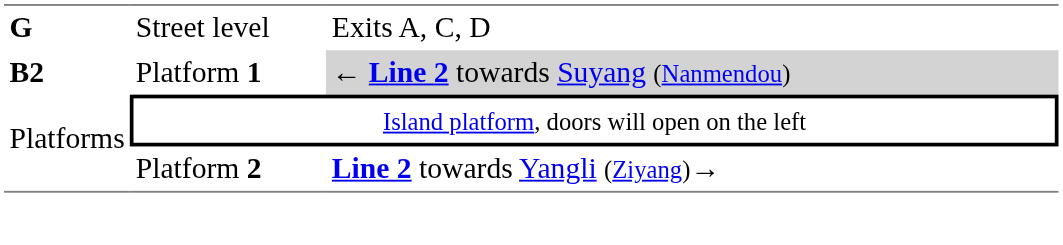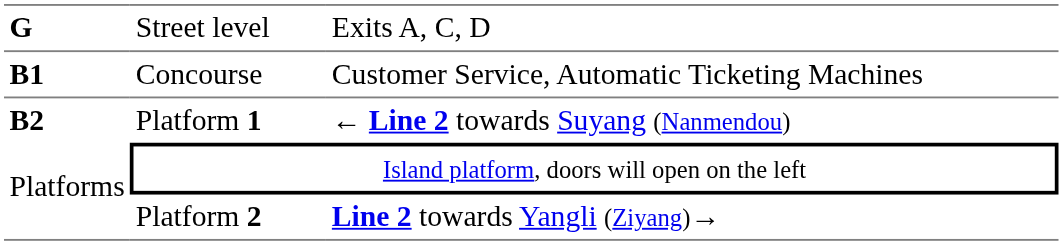+ row: B1 | Concourse | Customer Service, Automatic Ticketing Machines
Platform 1 | column 3: lightgrey background -> no background
